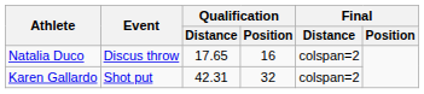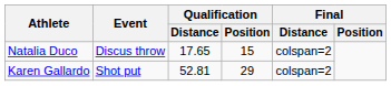Natalia Duco | Qualification / Position: 16 -> 15
Karen Gallardo | Qualification / Distance: 42.31 -> 52.81
Karen Gallardo | Qualification / Position: 32 -> 29
